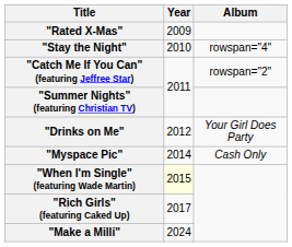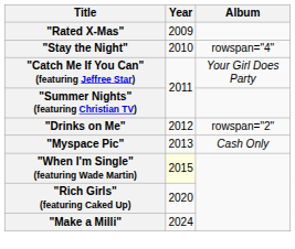"Catch Me If You Can" (featuring Jeffree Star) | Album: rowspan="2" -> Your Girl Does Party
"Drinks on Me" | Album: Your Girl Does Party -> rowspan="2"
"Myspace Pic" | Year: 2014 -> 2013
"Rich Girls" (featuring Caked Up) | Year: 2017 -> 2020
